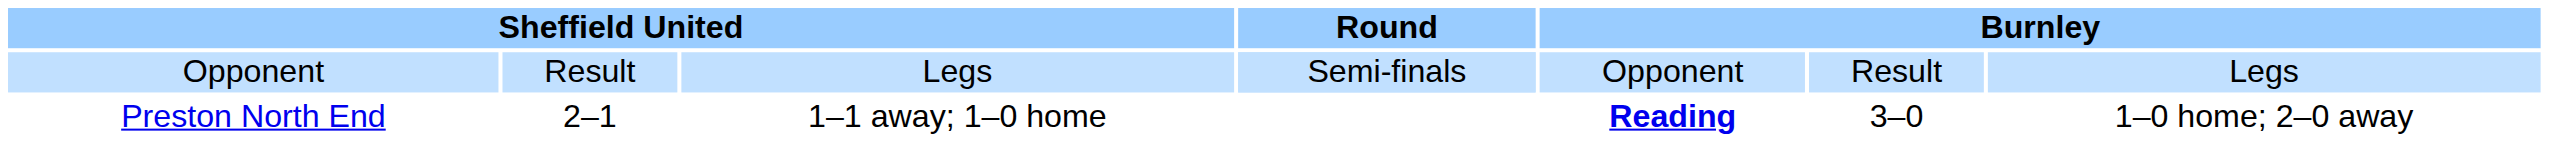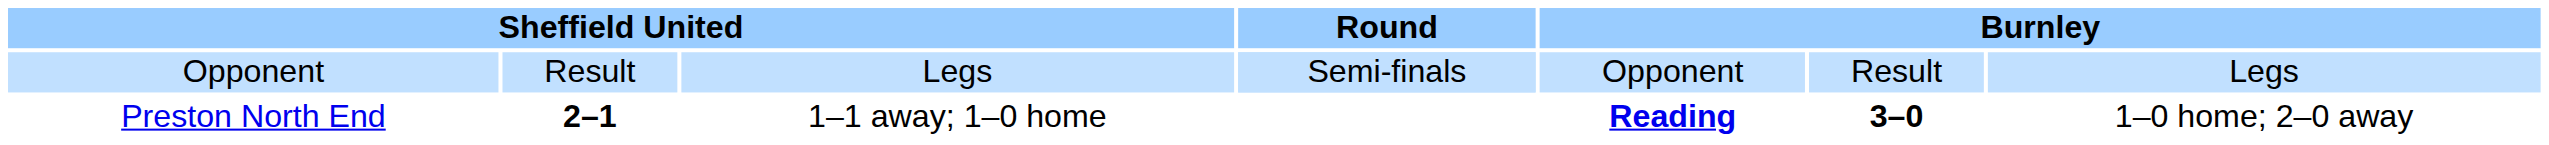Preston North End | column 2: normal -> bold
Preston North End | column 6: normal -> bold
